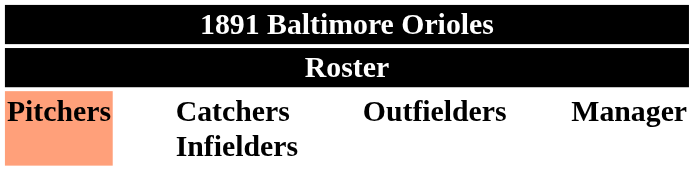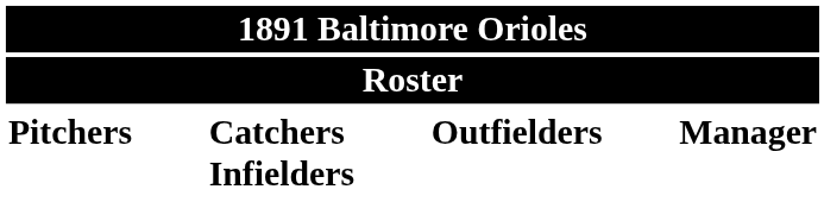Pitchers | column 1: lightsalmon background -> no background
